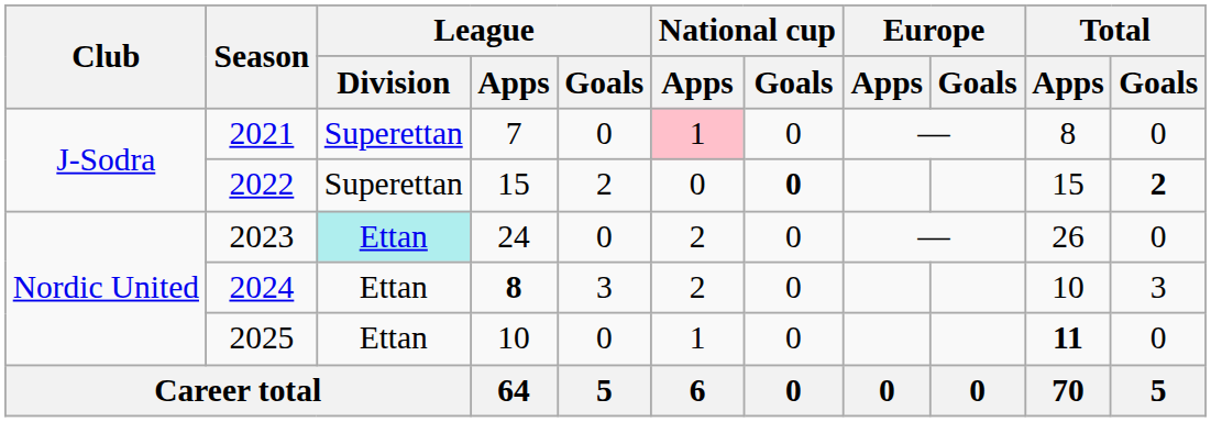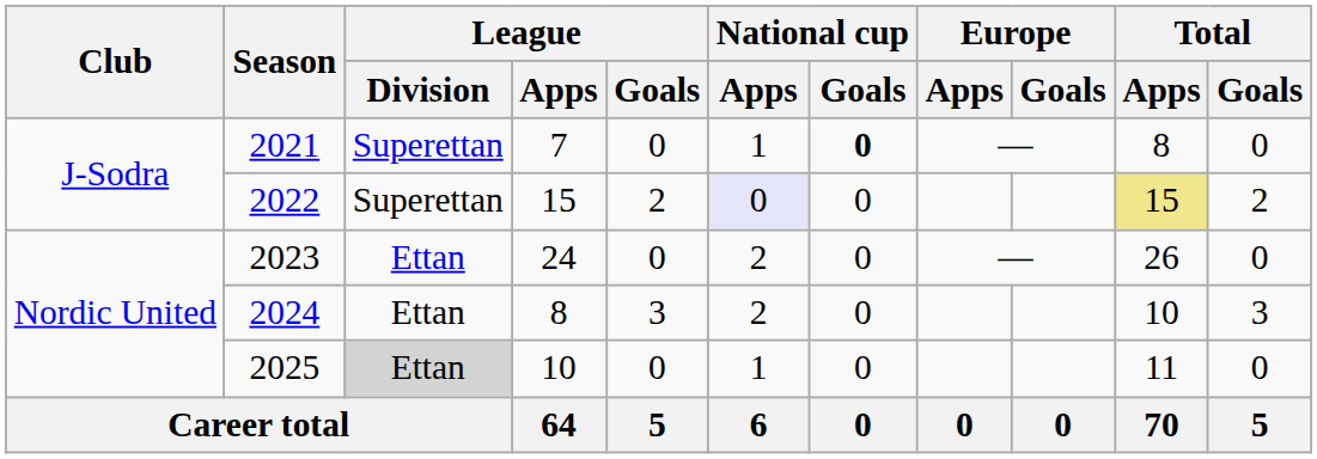2021 | National cup / Apps: pink background -> no background
2021 | National cup / Goals: normal -> bold
2022 | National cup / Apps: no background -> lavender background
2022 | National cup / Goals: bold -> normal
2022 | Total / Apps: no background -> khaki background
2022 | Total / Goals: bold -> normal
2023 | League / Division: paleturquoise background -> no background
2024 | League / Apps: bold -> normal
2025 | League / Division: no background -> lightgrey background
2025 | Total / Apps: bold -> normal
